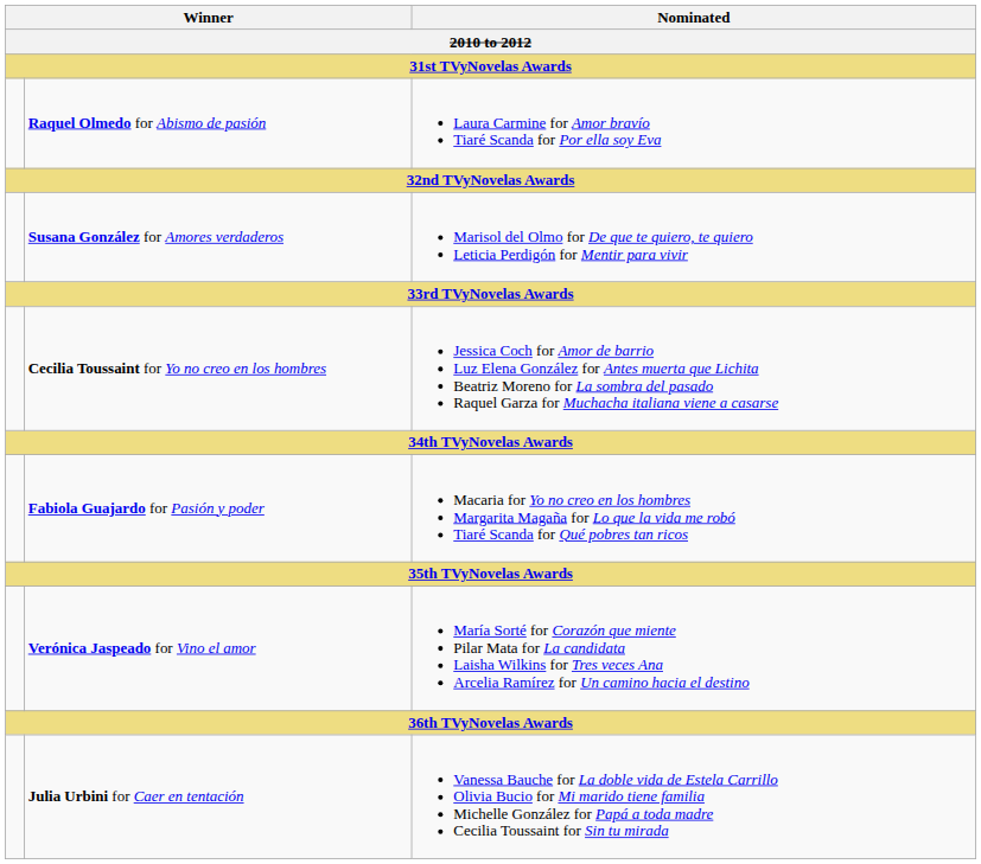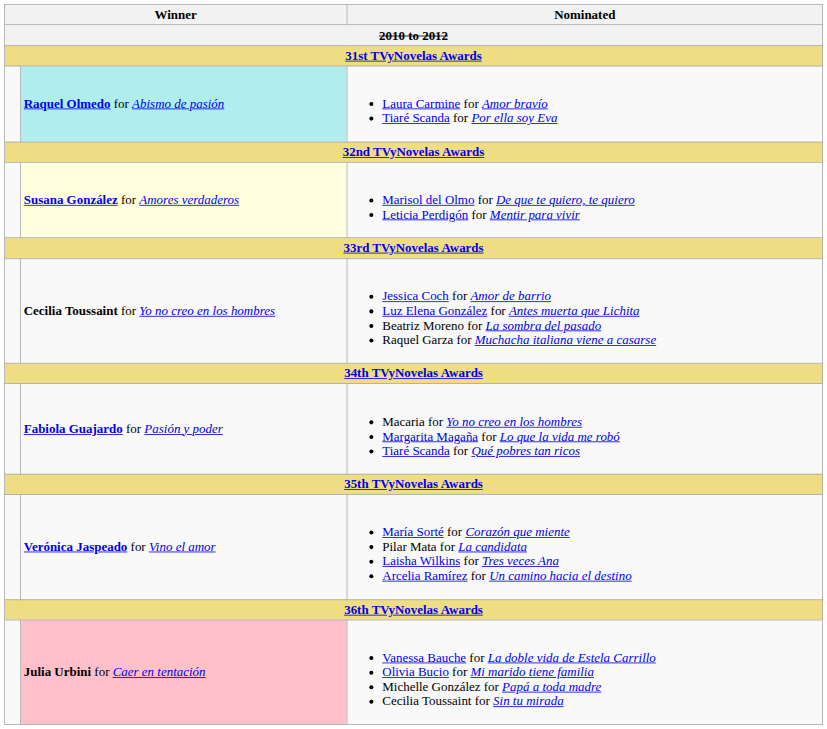Raquel Olmedo for Abismo de pasión | column 2: no background -> paleturquoise background
Susana González for Amores verdaderos | column 2: no background -> lightyellow background
Julia Urbini for Caer en tentación | column 2: no background -> pink background
